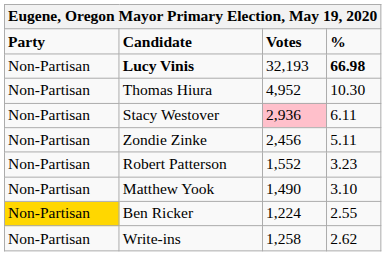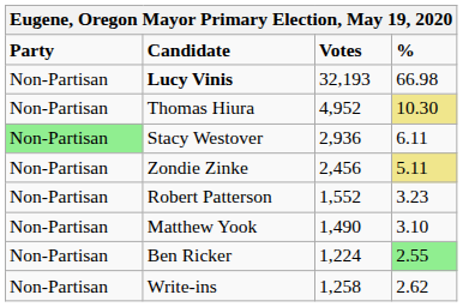Lucy Vinis | %: bold -> normal
Thomas Hiura | %: no background -> khaki background
Stacy Westover | Party: no background -> lightgreen background
Stacy Westover | Votes: pink background -> no background
Zondie Zinke | %: no background -> khaki background
Ben Ricker | Party: gold background -> no background
Ben Ricker | %: no background -> lightgreen background
